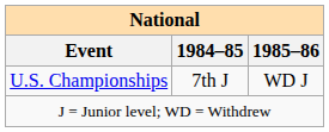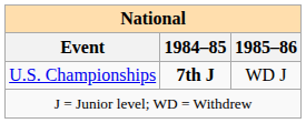U.S. Championships | 1984–85: normal -> bold
